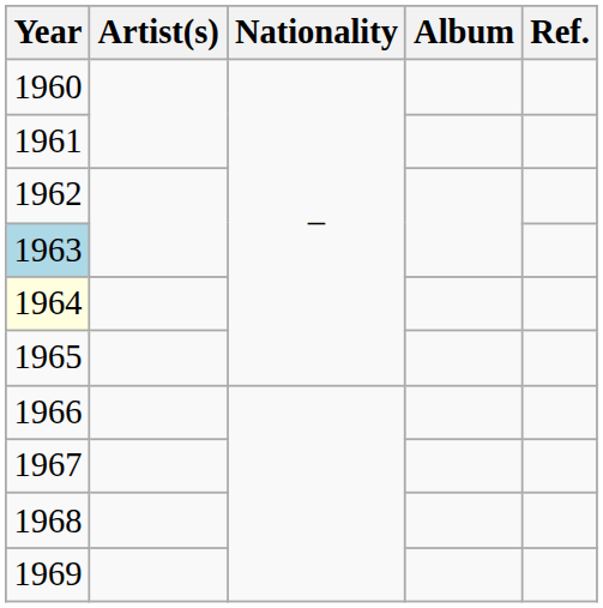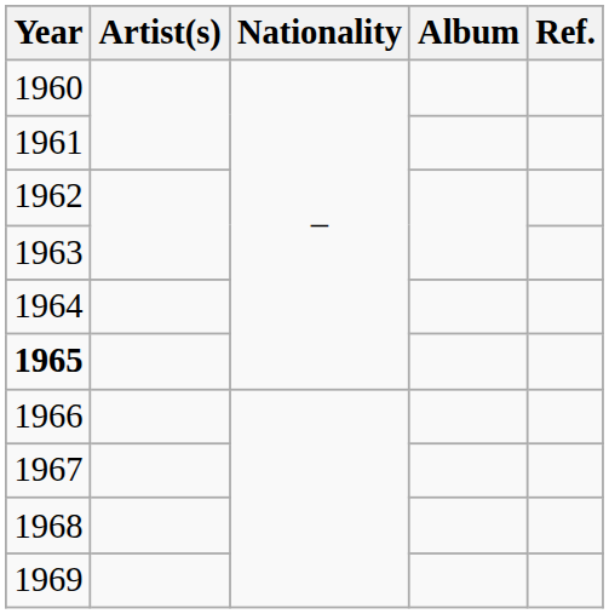1963 | Year: lightblue background -> no background
1964 | Year: lightyellow background -> no background
1965 | Year: normal -> bold
